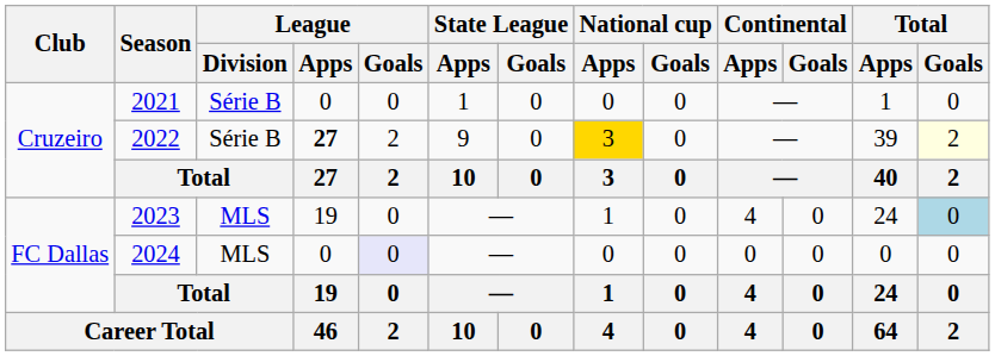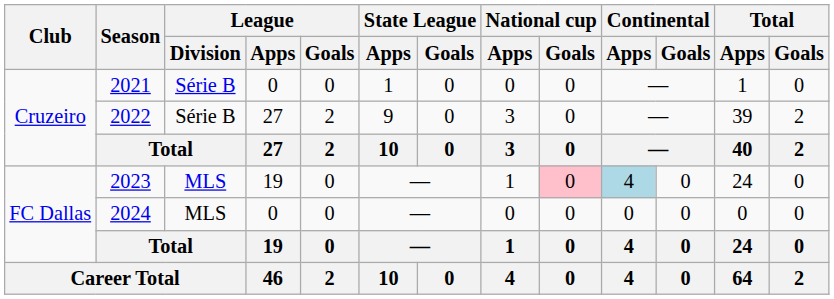2022 | League / Apps: bold -> normal
2022 | National cup / Apps: gold background -> no background
2022 | Total / Goals: lightyellow background -> no background
2023 | National cup / Goals: no background -> pink background
2023 | Continental / Apps: no background -> lightblue background
2023 | Total / Goals: lightblue background -> no background
2024 | League / Goals: lavender background -> no background
